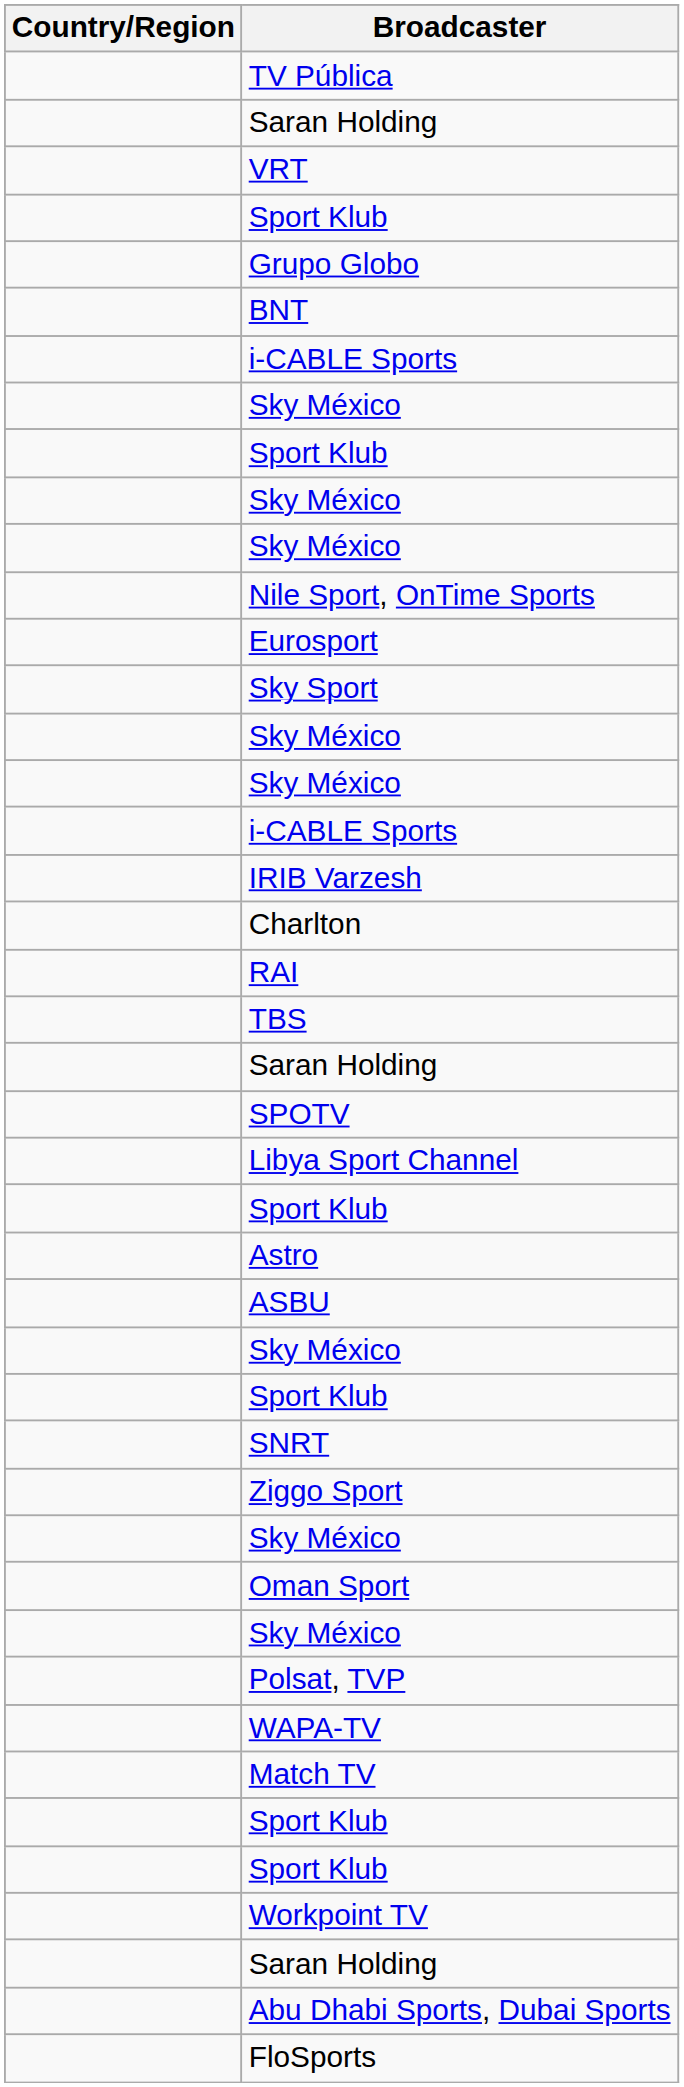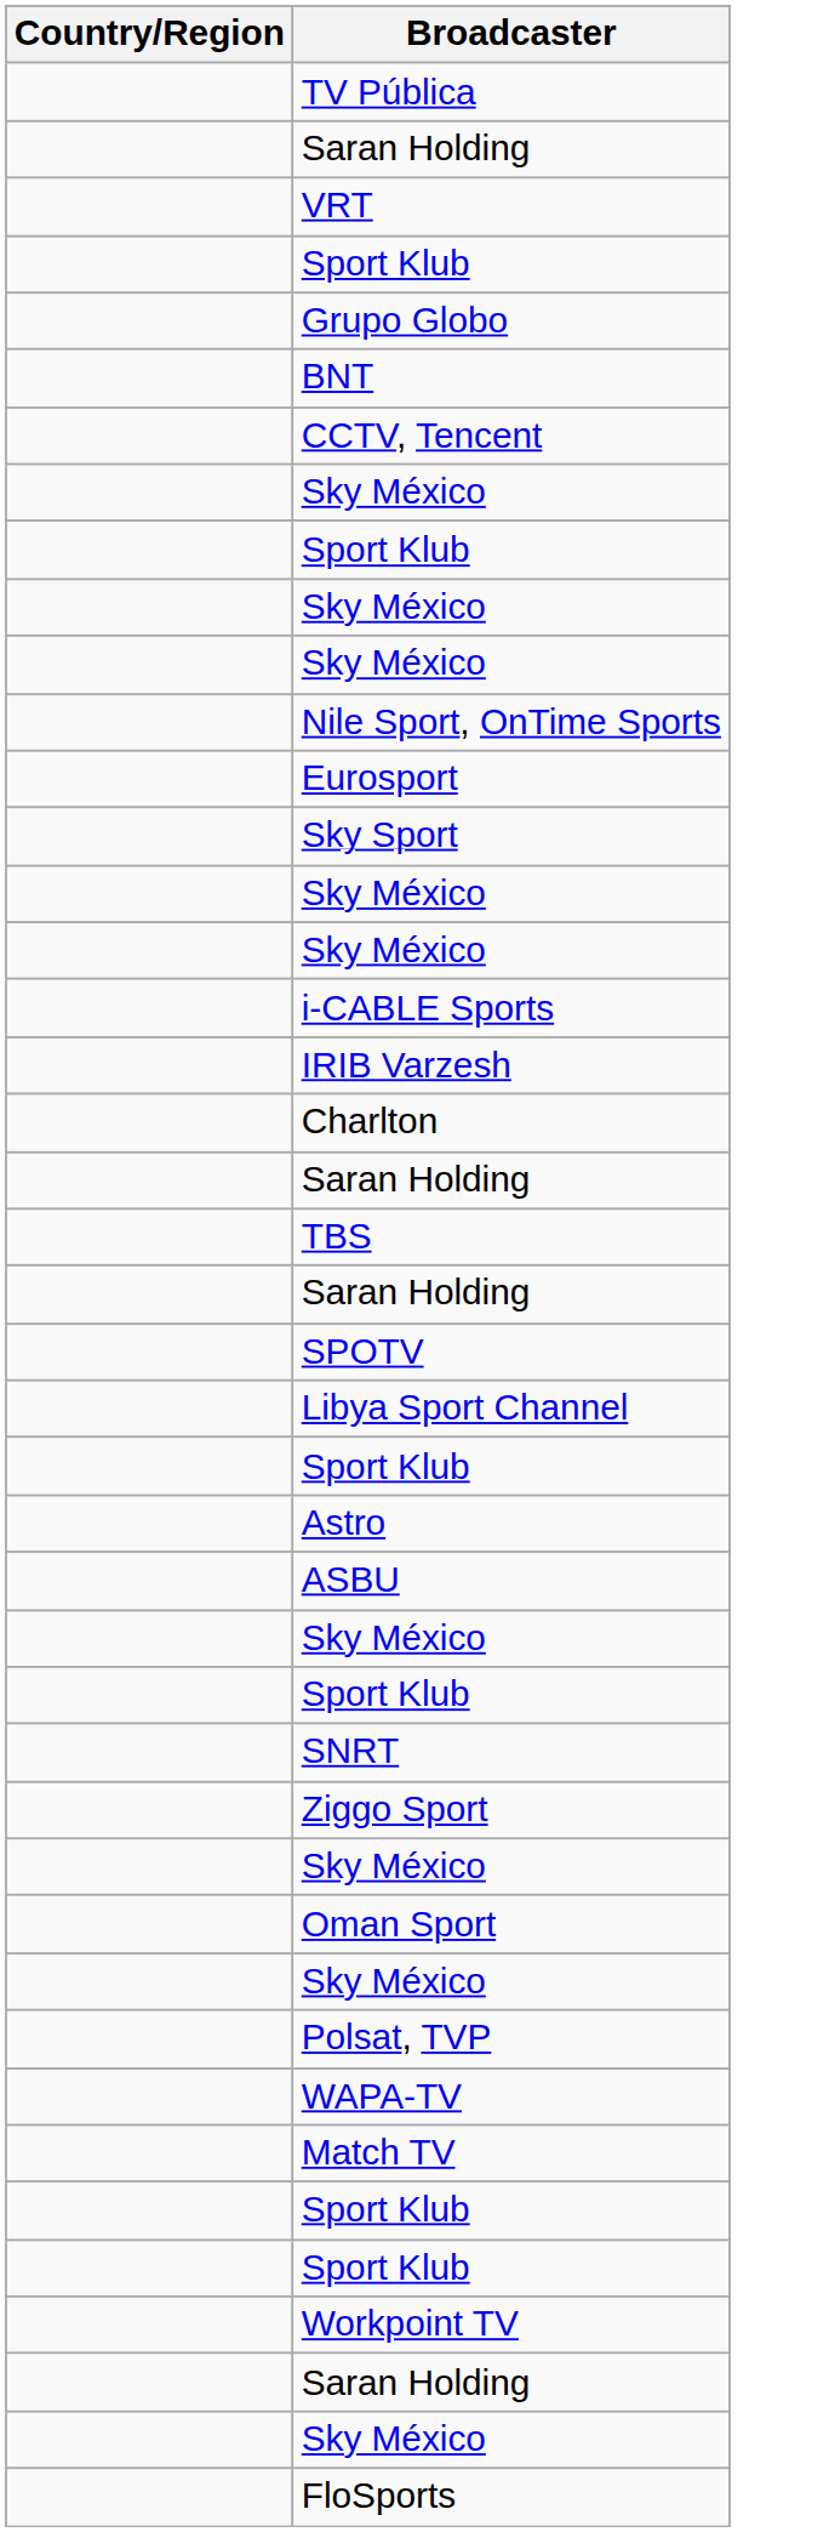row 8 | Broadcaster: i-CABLE Sports -> CCTV, Tencent
row 21 | Broadcaster: RAI -> Saran Holding
row 43 | Broadcaster: Abu Dhabi Sports, Dubai Sports -> Sky México
